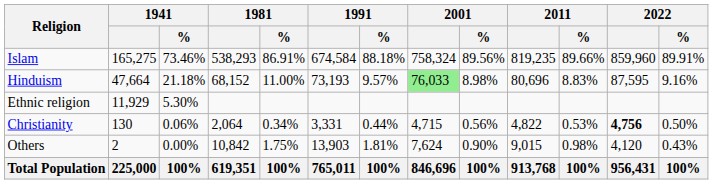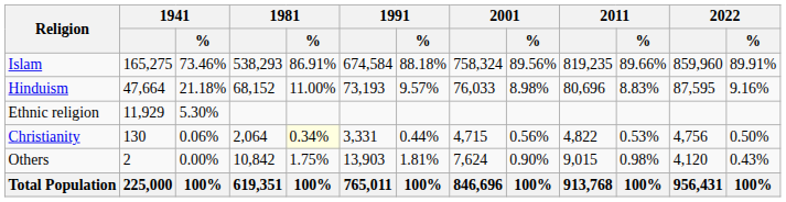Hinduism | 2001: lightgreen background -> no background
Christianity | 1981 / %: no background -> lightyellow background
Christianity | 2022: bold -> normal
